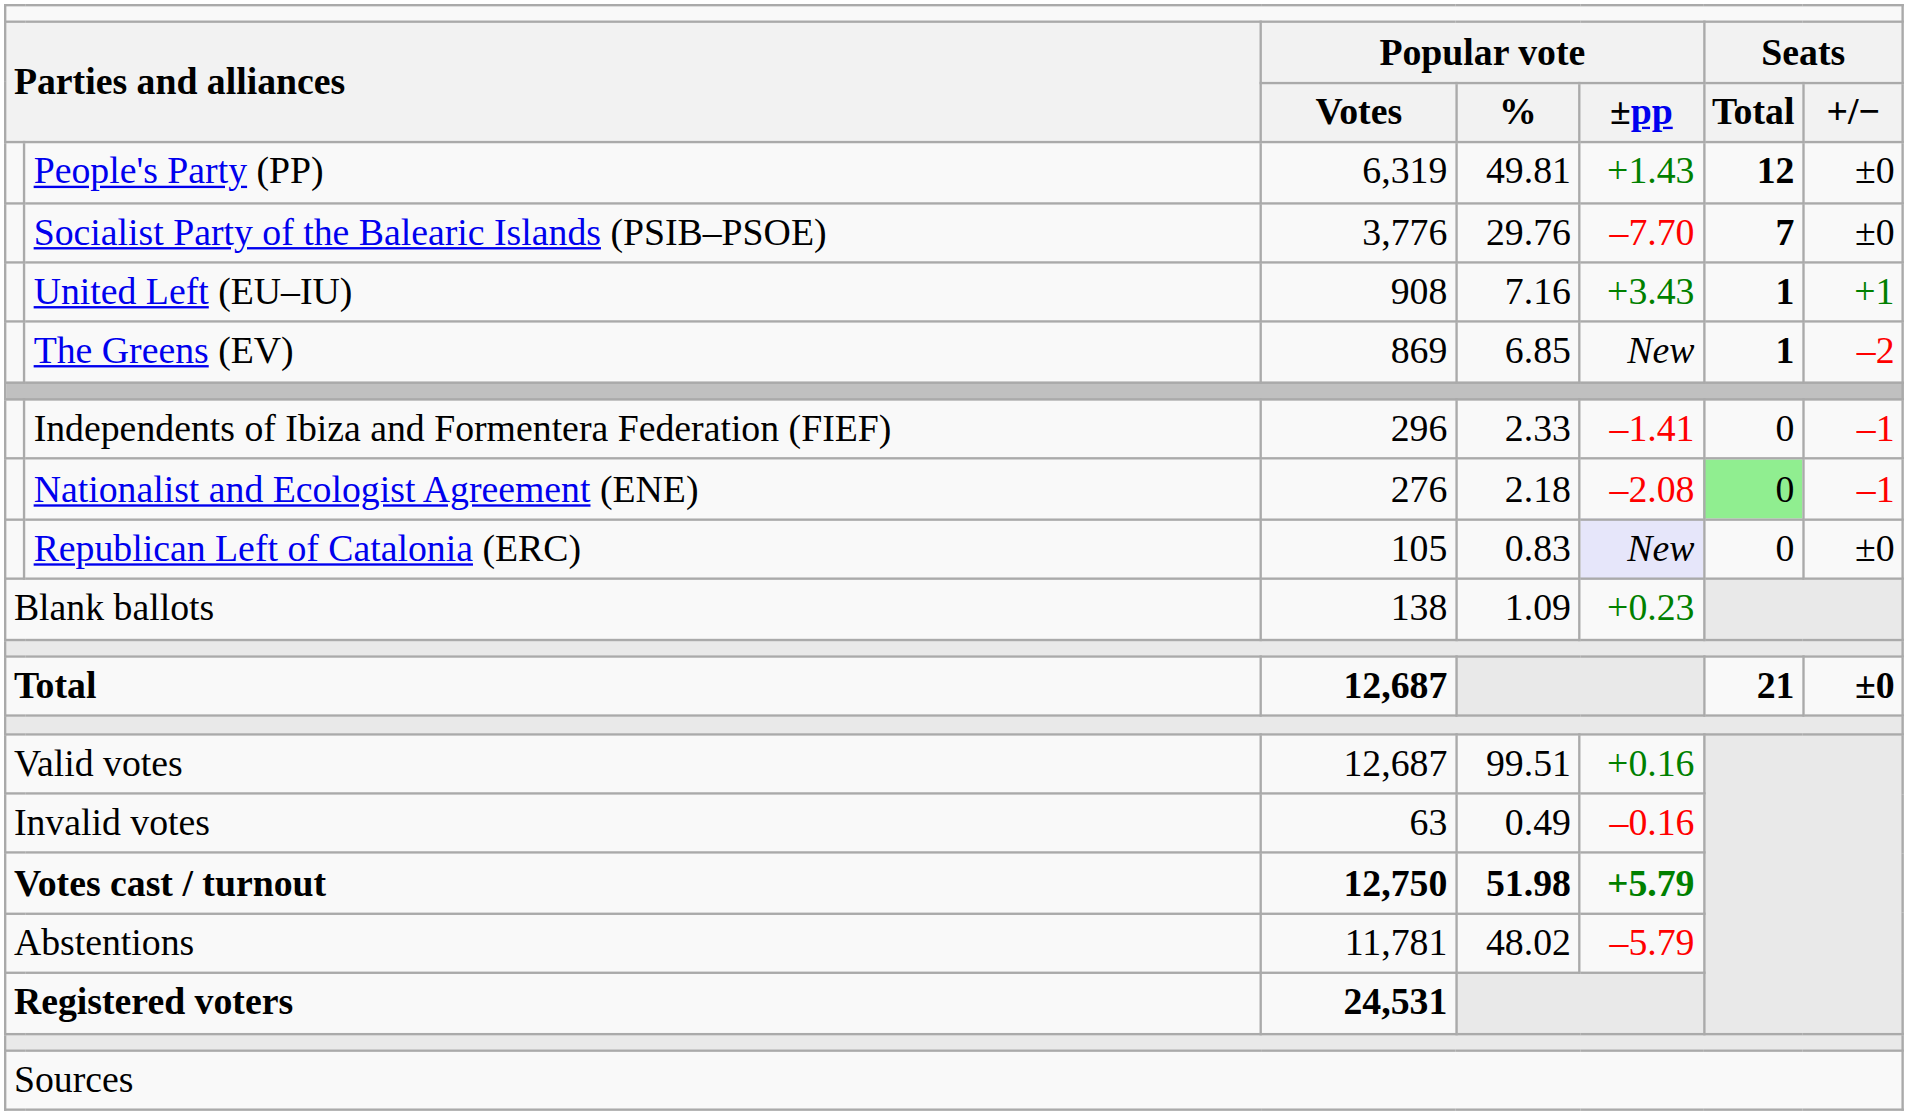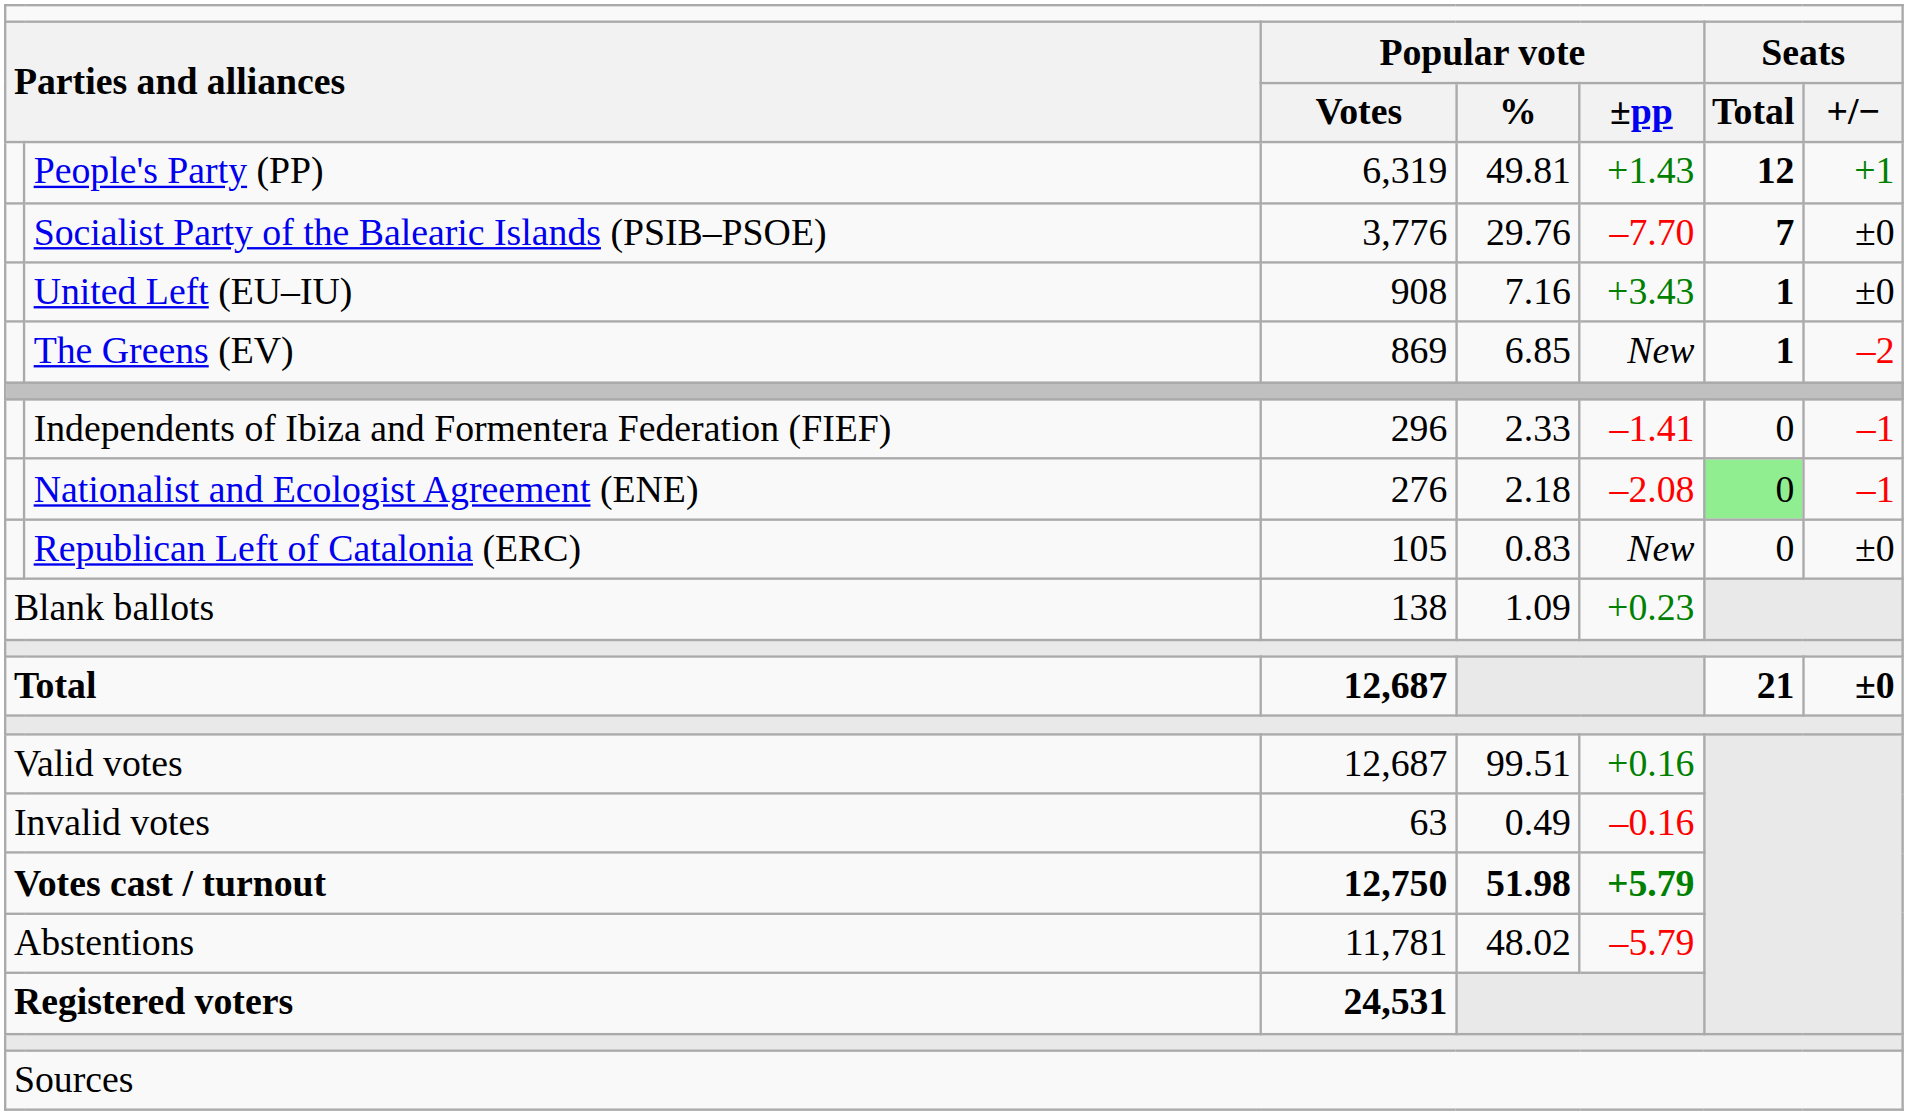People's Party (PP) | column 7: ±0 -> +1
United Left (EU–IU) | column 7: +1 -> ±0
Republican Left of Catalonia (ERC) | column 5: lavender background -> no background
